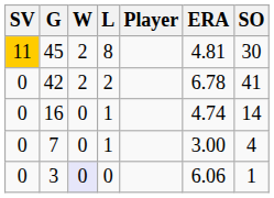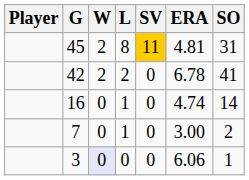columns swapped: Player <-> SV
45 | SO: 30 -> 31
7 | SO: 4 -> 2
